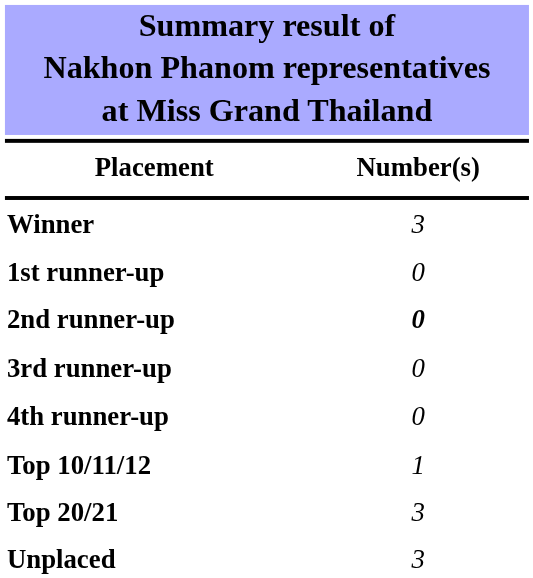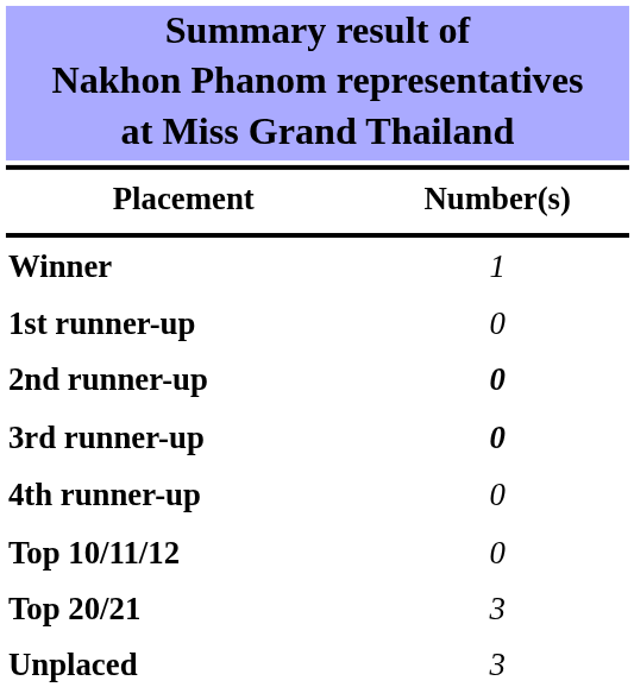row 3 | column 2: 3 -> 1
row 6 | column 2: normal -> bold
row 8 | column 2: 1 -> 0
